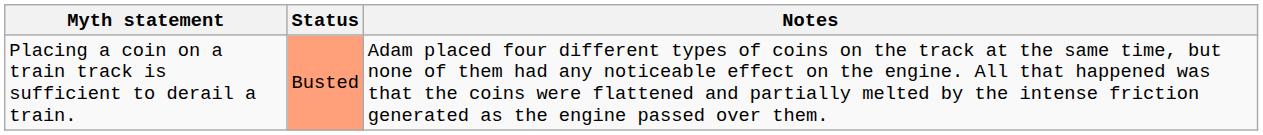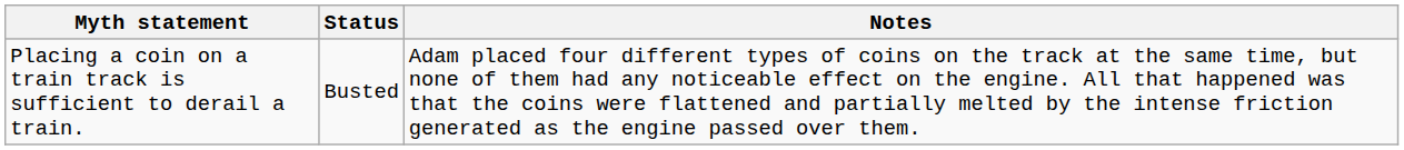row 2 | Status: lightsalmon background -> no background
